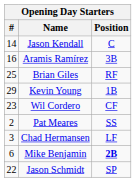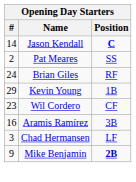Jason Kendall | Position: normal -> bold
rows swapped: Pat Meares <-> Aramis Ramírez
Brian Giles | #: 25 -> 24
Mike Benjamin | #: 6 -> 9
- row: 22 | Jason Schmidt | SP
